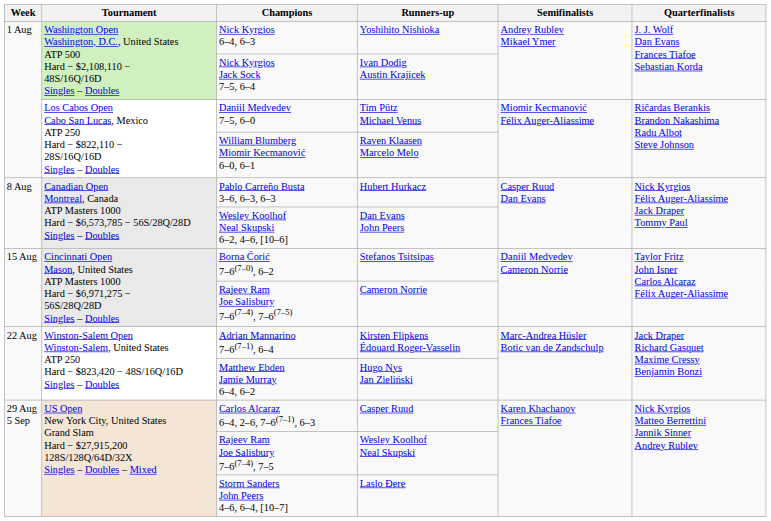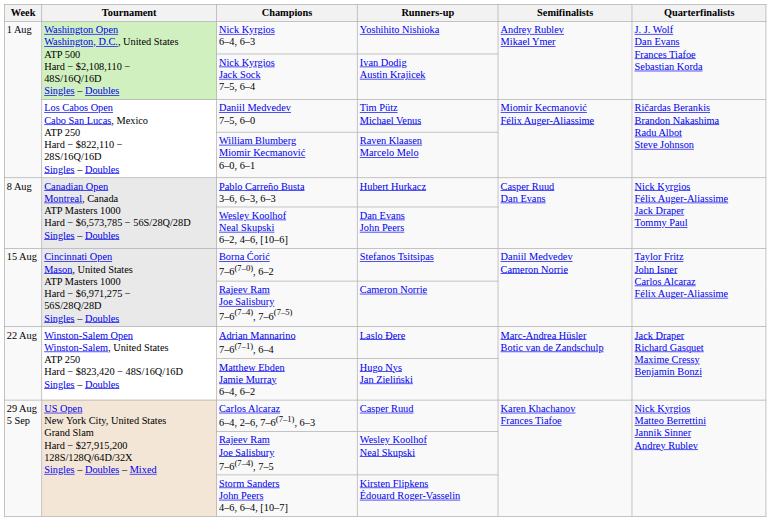Adrian Mannarino 7–6(7–1), 6–4 | Runners-up: Kirsten Flipkens Édouard Roger-Vasselin -> Laslo Đere
Storm Sanders John Peers 4–6, 6–4, [10–7] | Runners-up: Laslo Đere -> Kirsten Flipkens Édouard Roger-Vasselin
